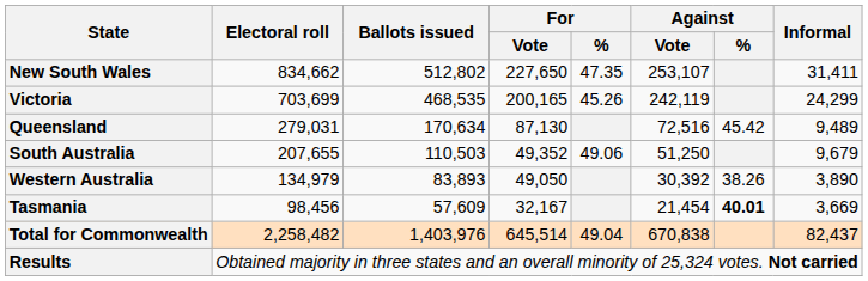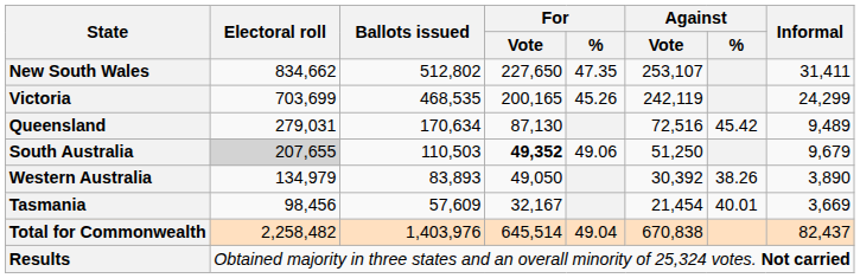South Australia | Electoral roll: no background -> lightgrey background
South Australia | For / Vote: normal -> bold
Tasmania | Against / %: bold -> normal
